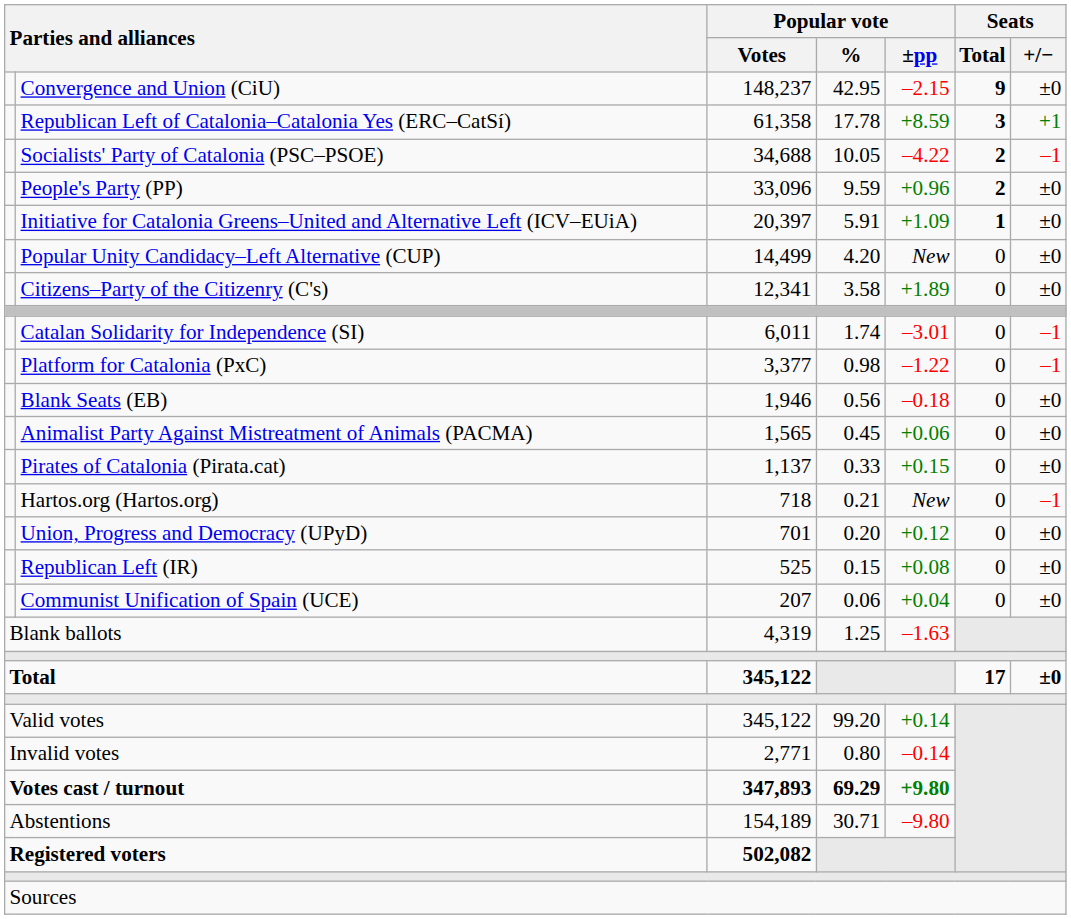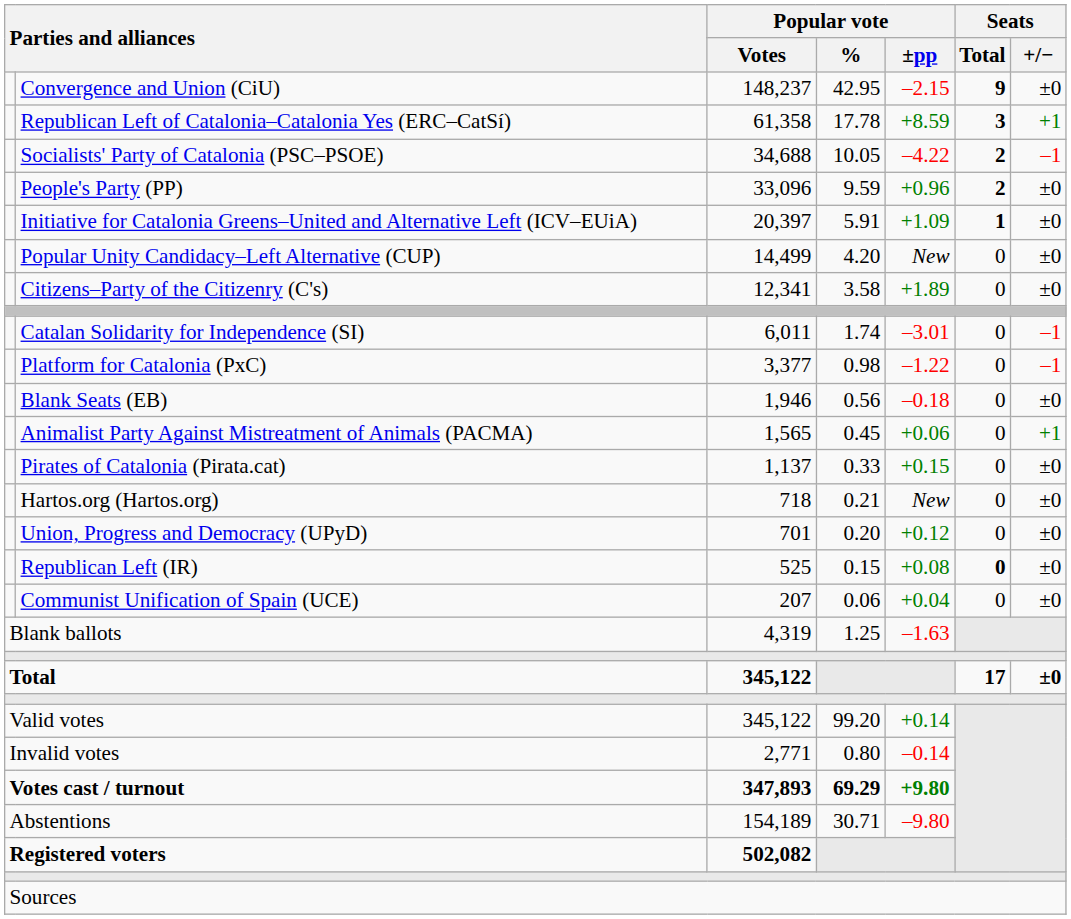Animalist Party Against Mistreatment of Animals (PACMA) | Seats / +/−: ±0 -> +1
Hartos.org (Hartos.org) | Seats / +/−: –1 -> ±0
Republican Left (IR) | Seats / Total: normal -> bold
